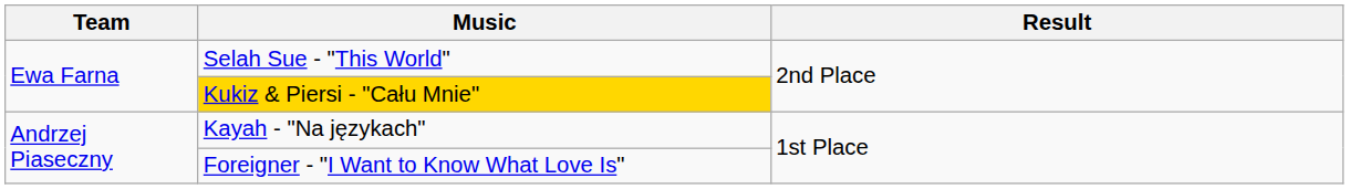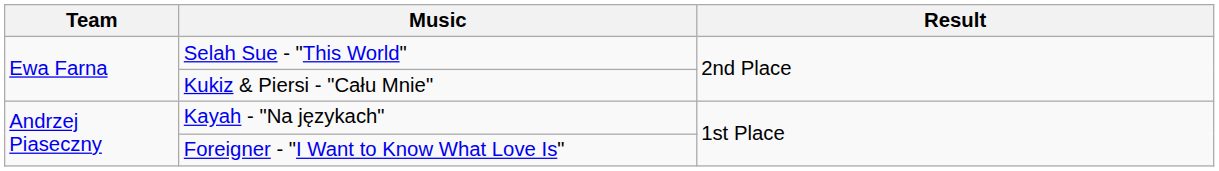Kukiz & Piersi - "Cału Mnie" | Music: gold background -> no background
